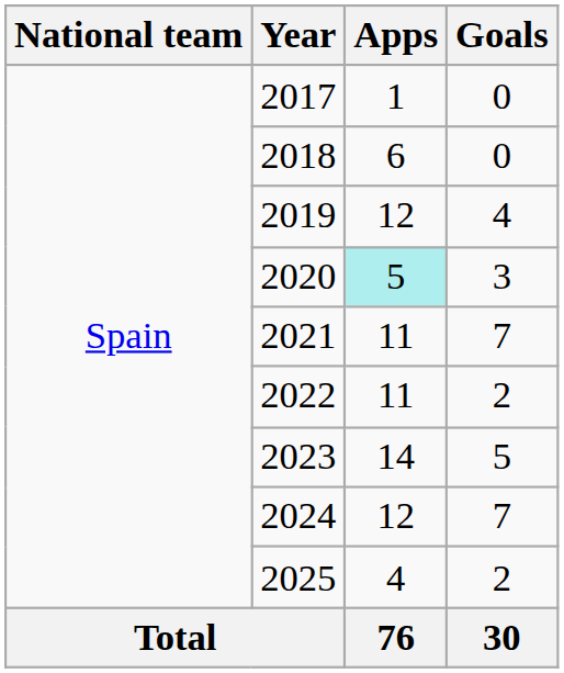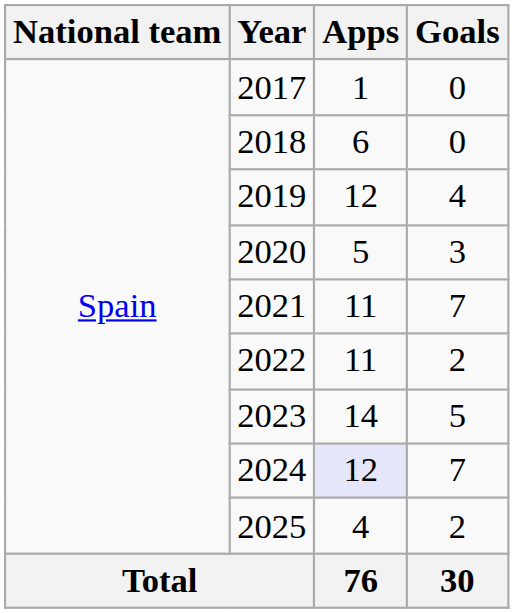2020 | Apps: paleturquoise background -> no background
2024 | Apps: no background -> lavender background
